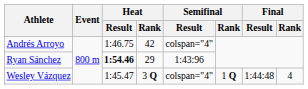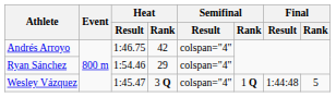Ryan Sánchez | Heat / Result: bold -> normal
Ryan Sánchez | Semifinal / Result: 1:43:96 -> colspan="4"
Wesley Vázquez | Final / Rank: 4 -> 5
